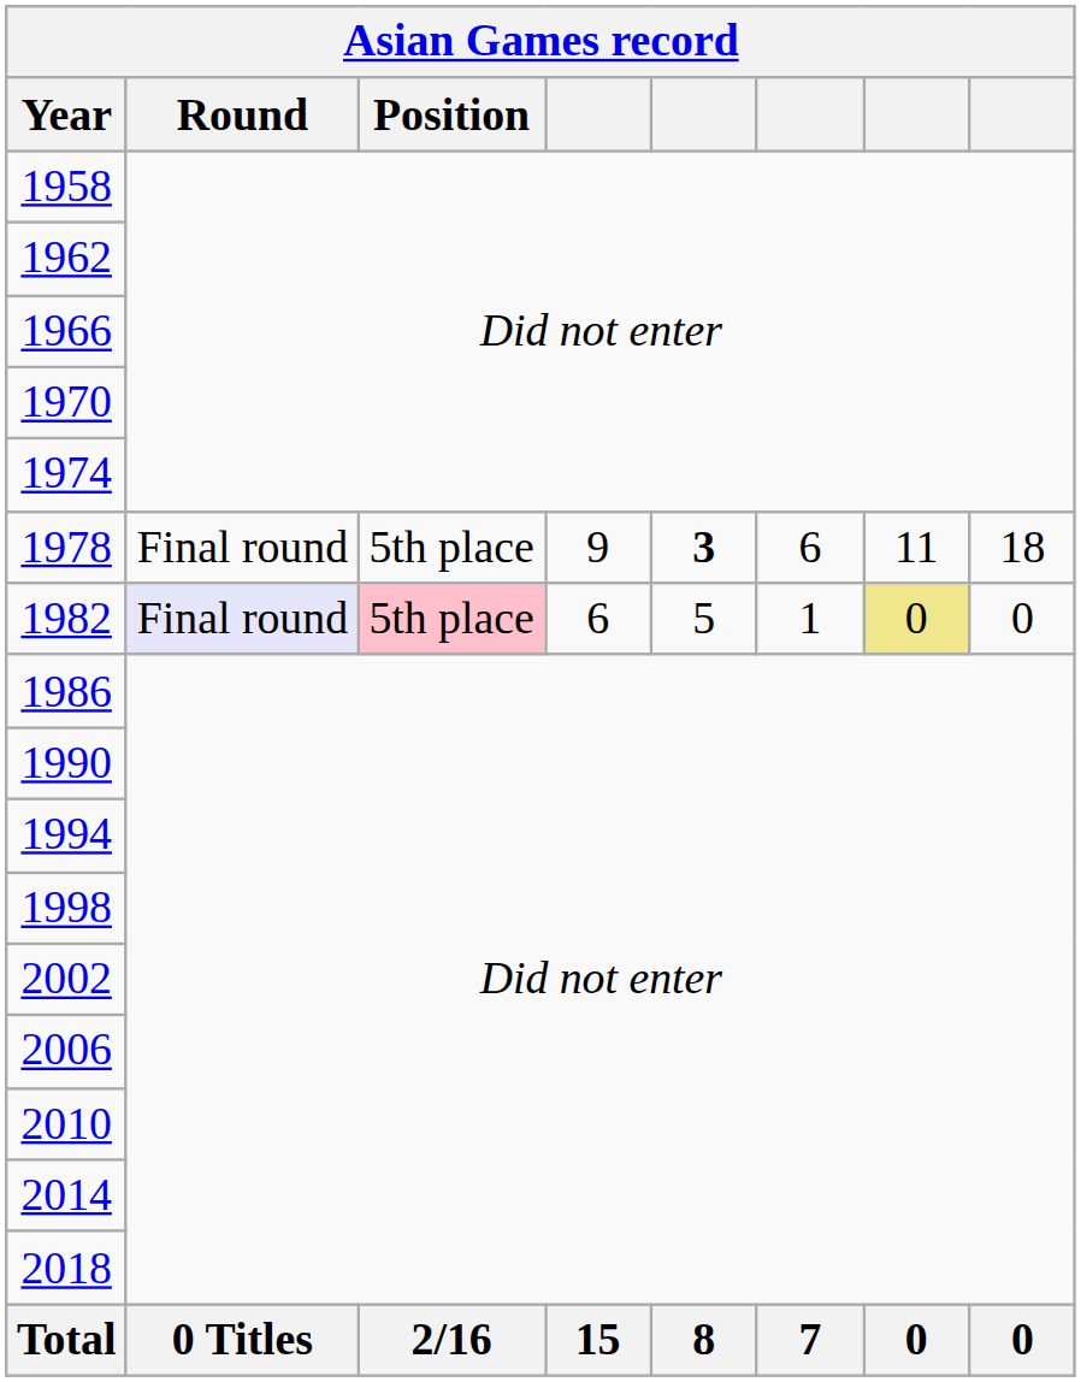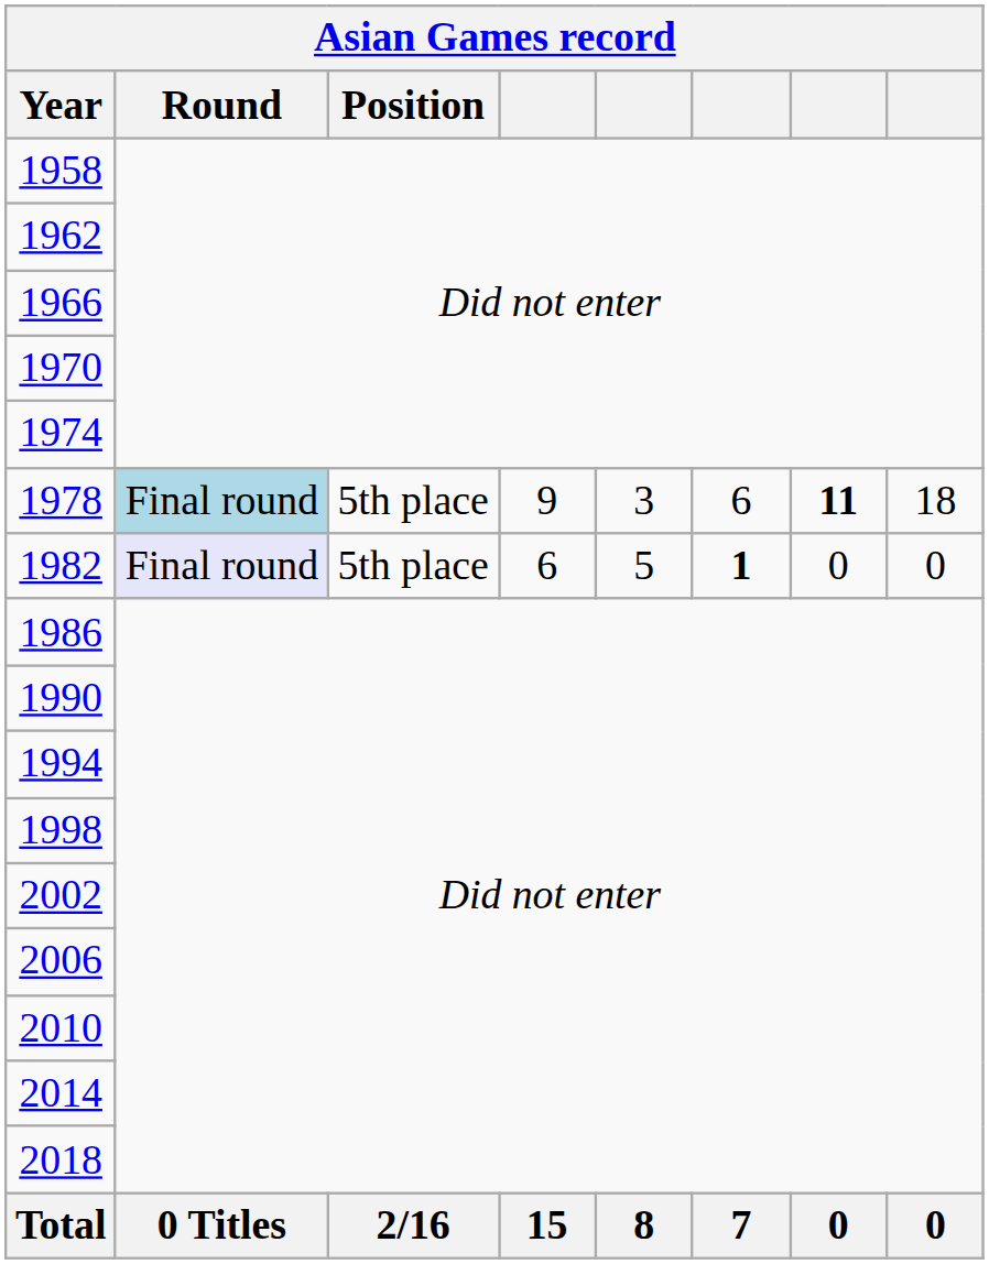1978 | Asian Games record / Round: no background -> lightblue background
1978 | column 5: bold -> normal
1978 | column 7: normal -> bold
1982 | Asian Games record / Position: pink background -> no background
1982 | column 6: normal -> bold
1982 | column 7: khaki background -> no background
